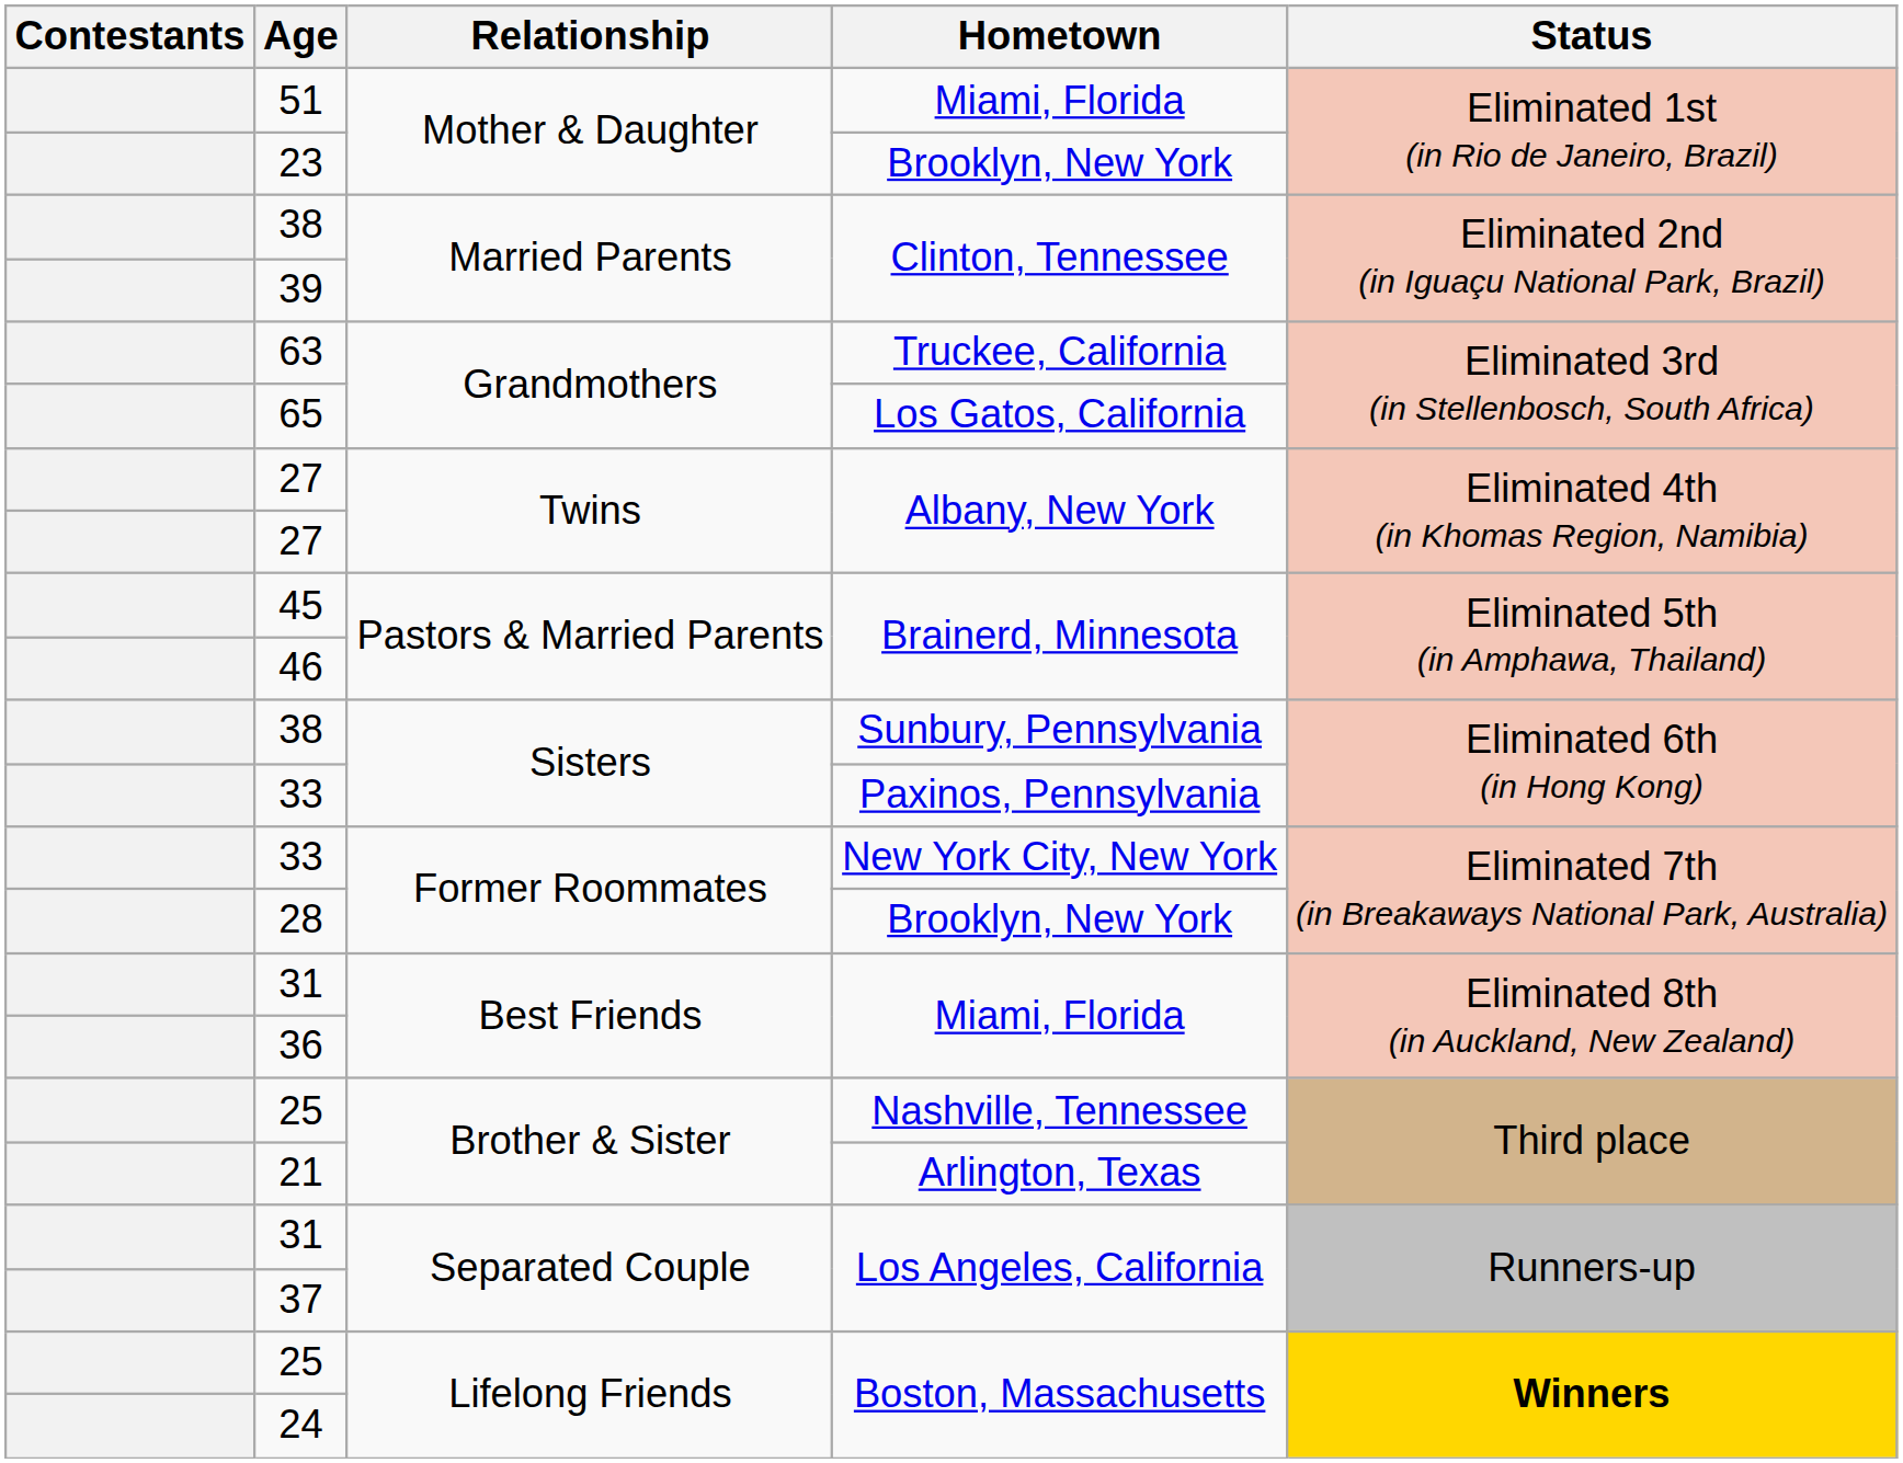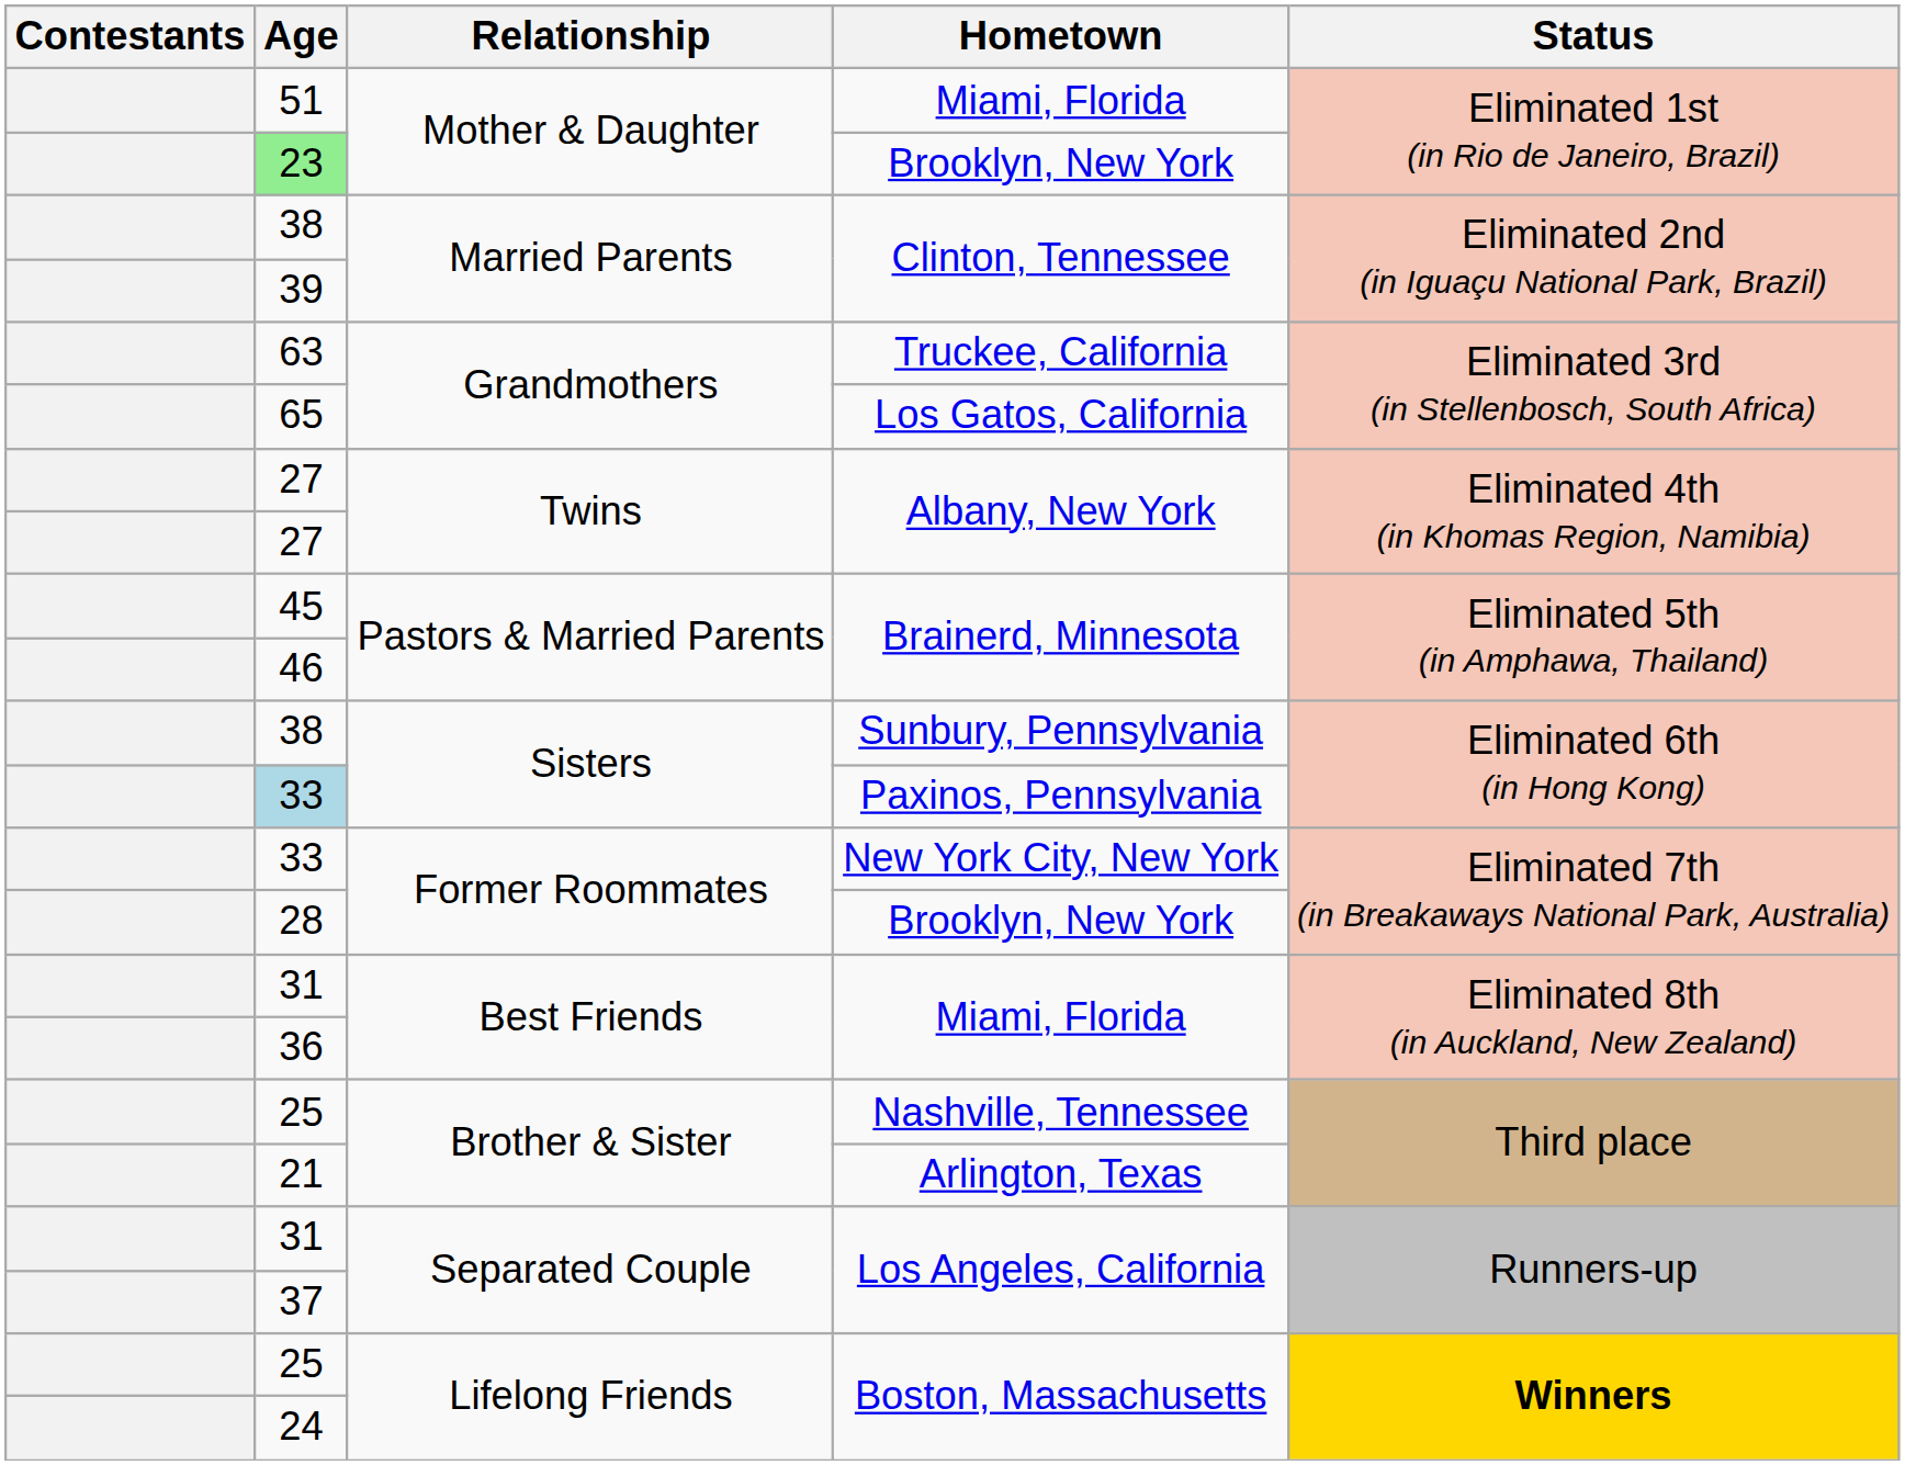23 | Age: no background -> lightgreen background
33 / Paxinos, Pennsylvania | Age: no background -> lightblue background
